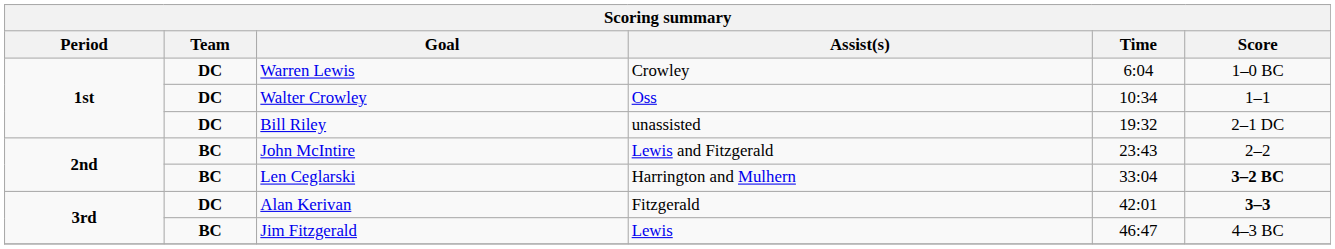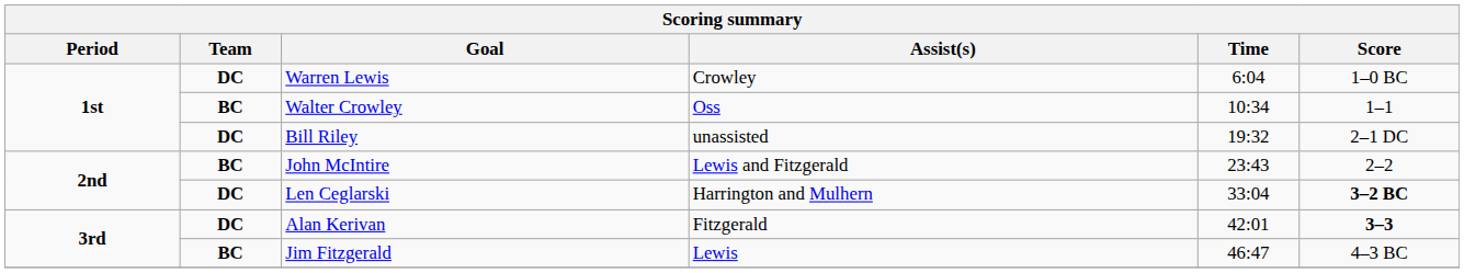Walter Crowley | Team: DC -> BC
Len Ceglarski | Team: BC -> DC
